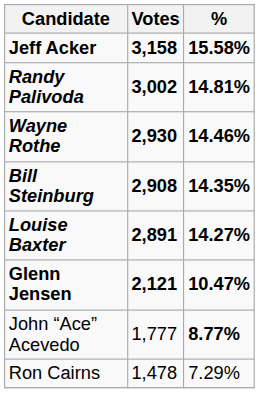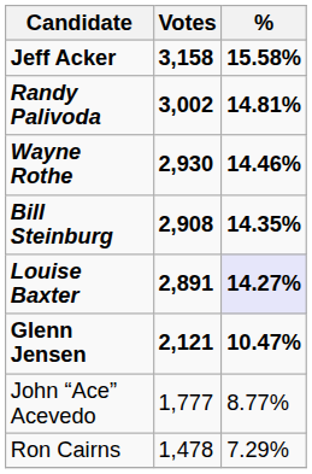Louise Baxter | %: no background -> lavender background
John “Ace” Acevedo | %: bold -> normal
